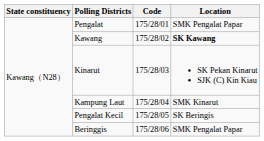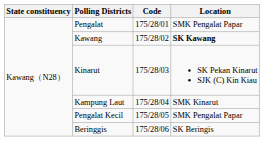Pengalat Kecil | Location: SK Beringis -> SMK Pengalat Papar
Beringgis | Location: SMK Pengalat Papar -> SK Beringis
